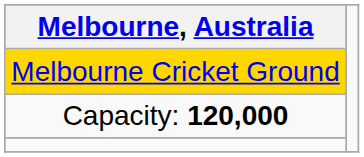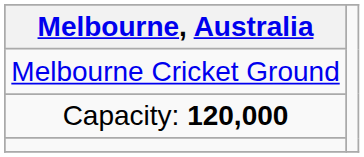Melbourne Cricket Ground | Melbourne, Australia: gold background -> no background
